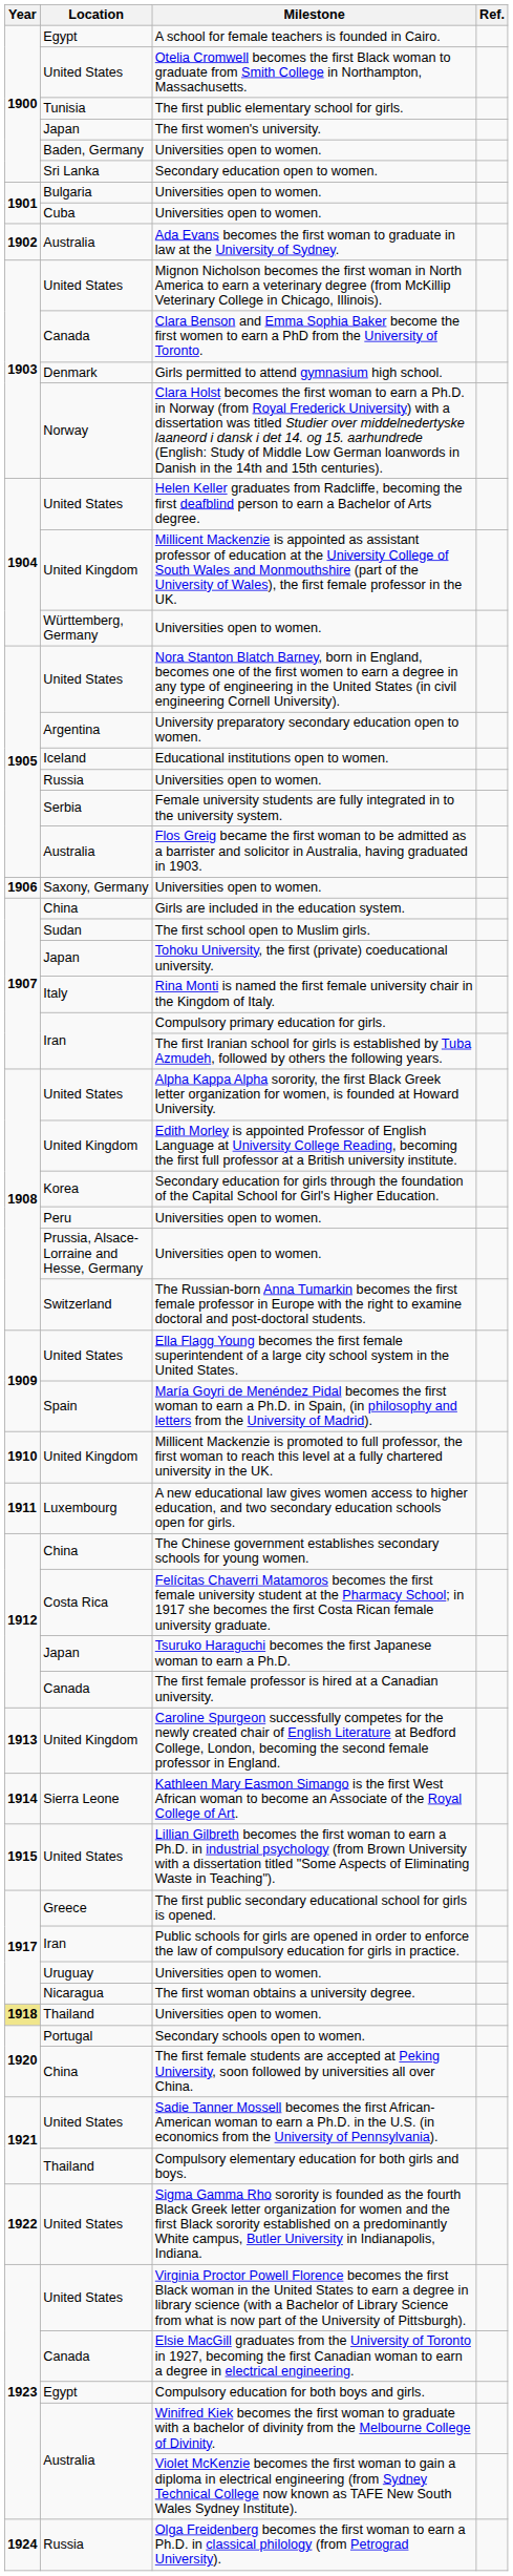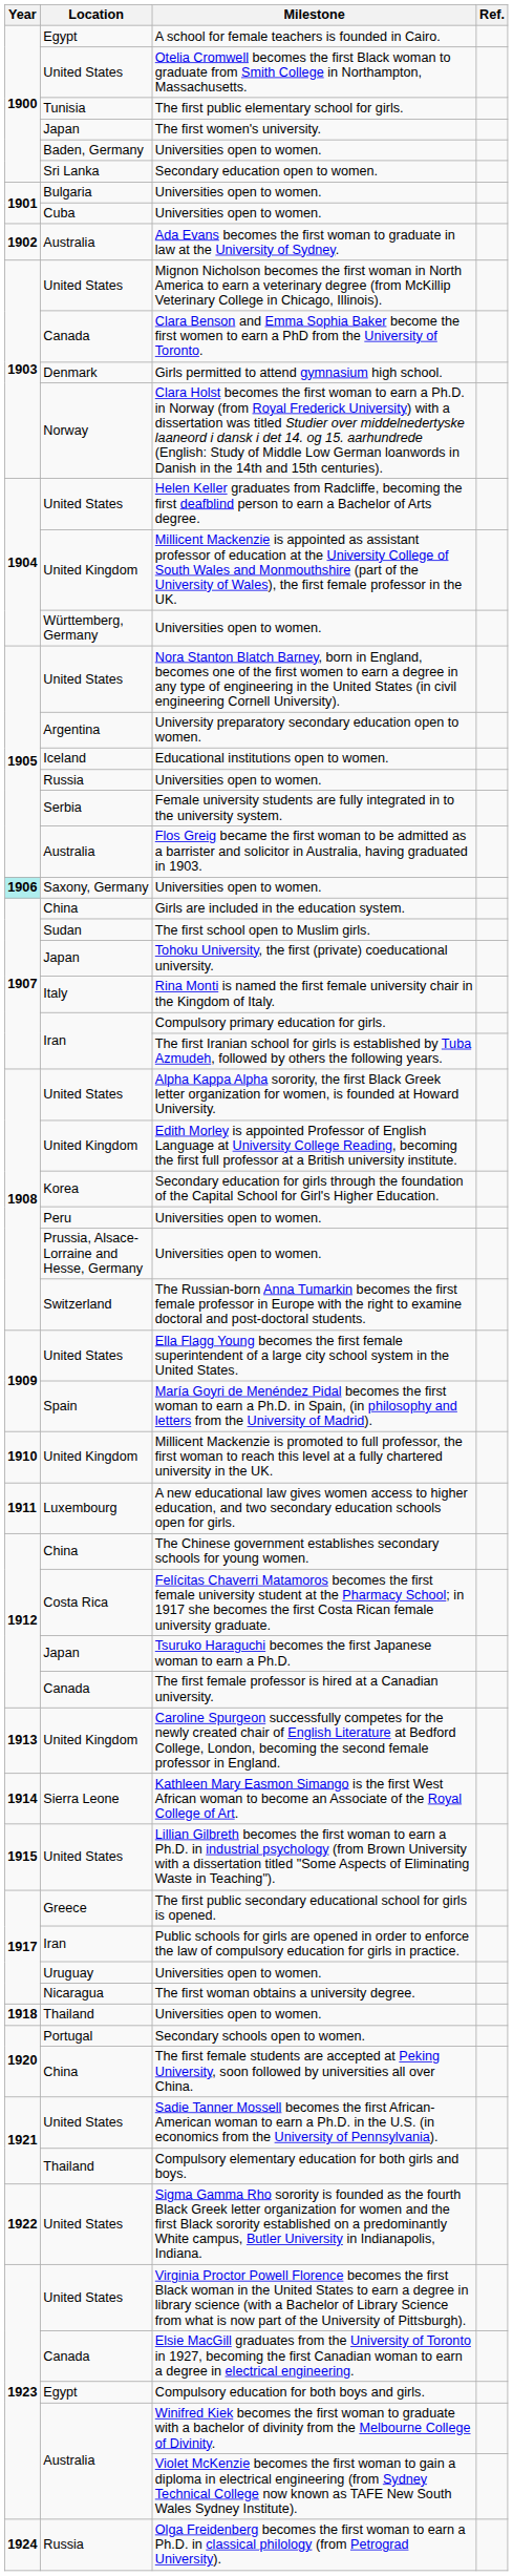Saxony, Germany / Universities open to women. | Year: no background -> paleturquoise background
Thailand / Universities open to women. | Year: khaki background -> no background
